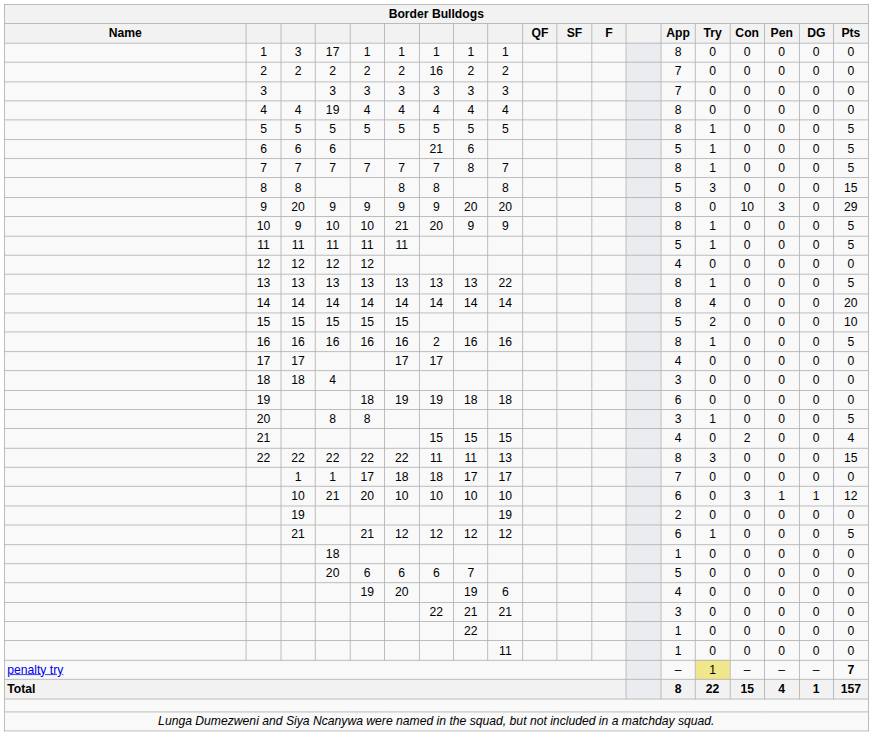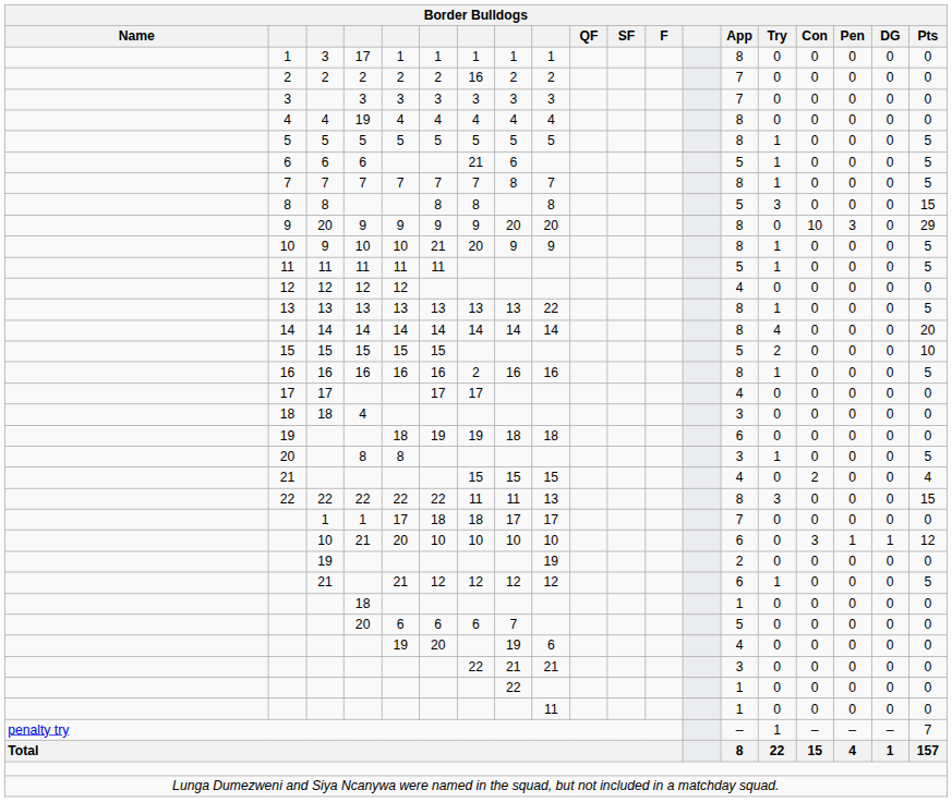penalty try | Try: khaki background -> no background
penalty try | Pts: bold -> normal
